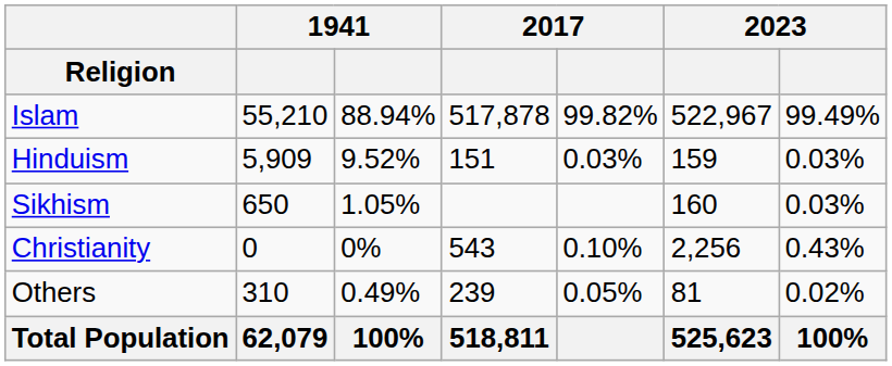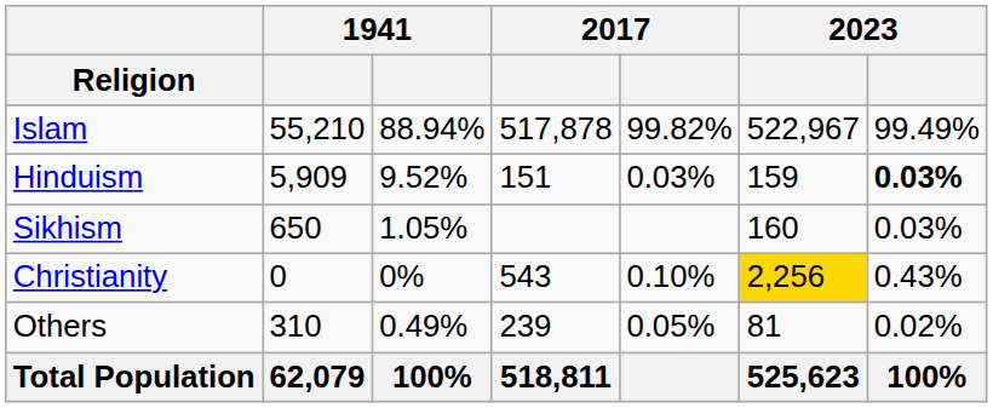Hinduism | column 7: normal -> bold
Christianity | column 6: no background -> gold background
